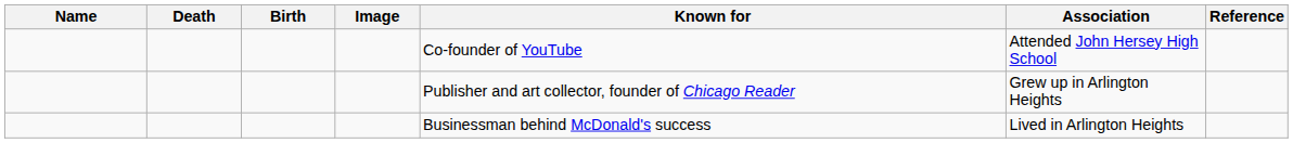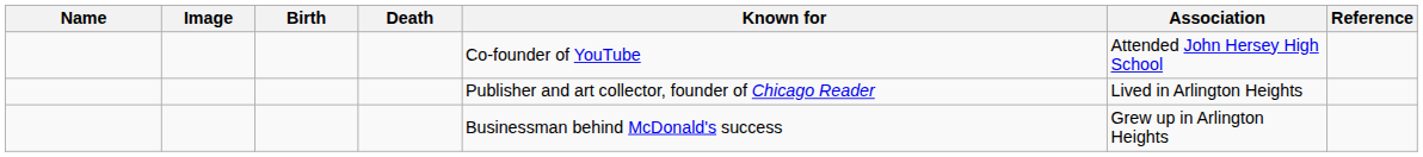columns swapped: Image <-> Death
row 3 | Association: Grew up in Arlington Heights -> Lived in Arlington Heights
row 4 | Association: Lived in Arlington Heights -> Grew up in Arlington Heights
